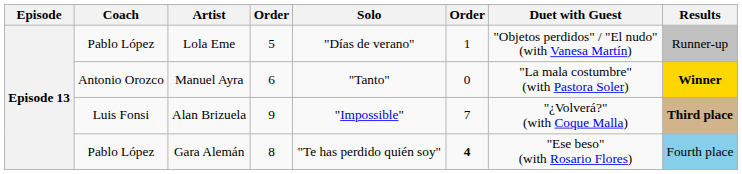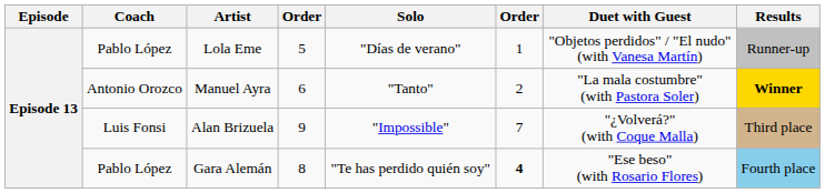Manuel Ayra | column 6: 0 -> 2
Alan Brizuela | Results: bold -> normal
